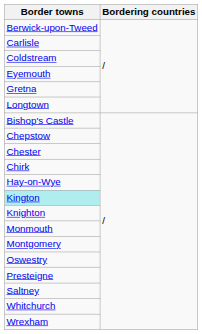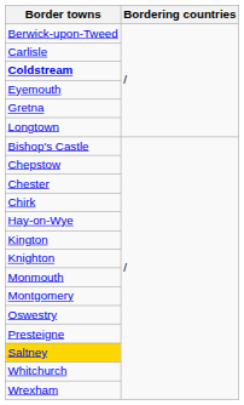Coldstream | Border towns: normal -> bold
Kington | Border towns: paleturquoise background -> no background
Saltney | Border towns: no background -> gold background
